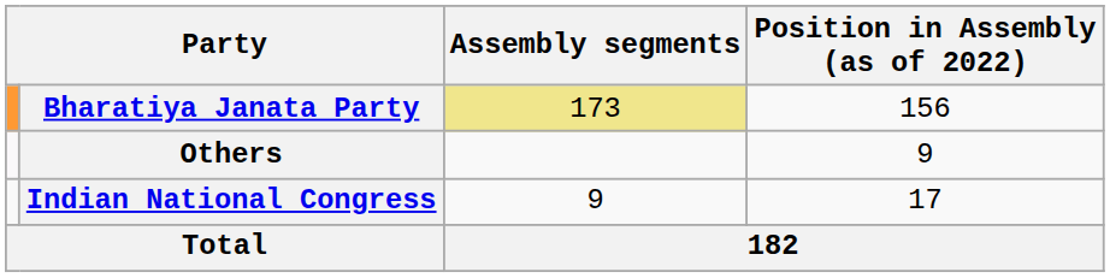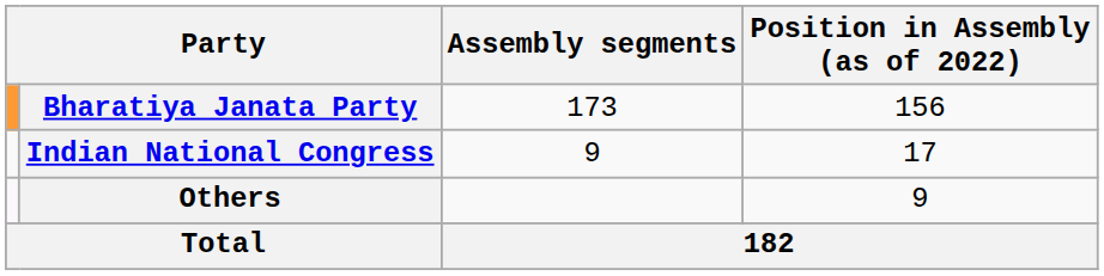Bharatiya Janata Party | Assembly segments: khaki background -> no background
rows swapped: Indian National Congress <-> Others
